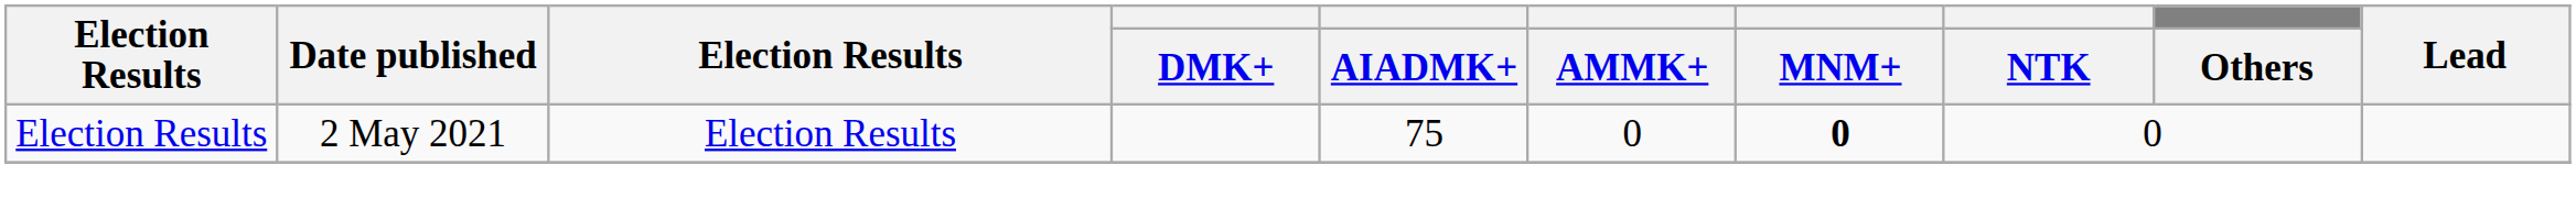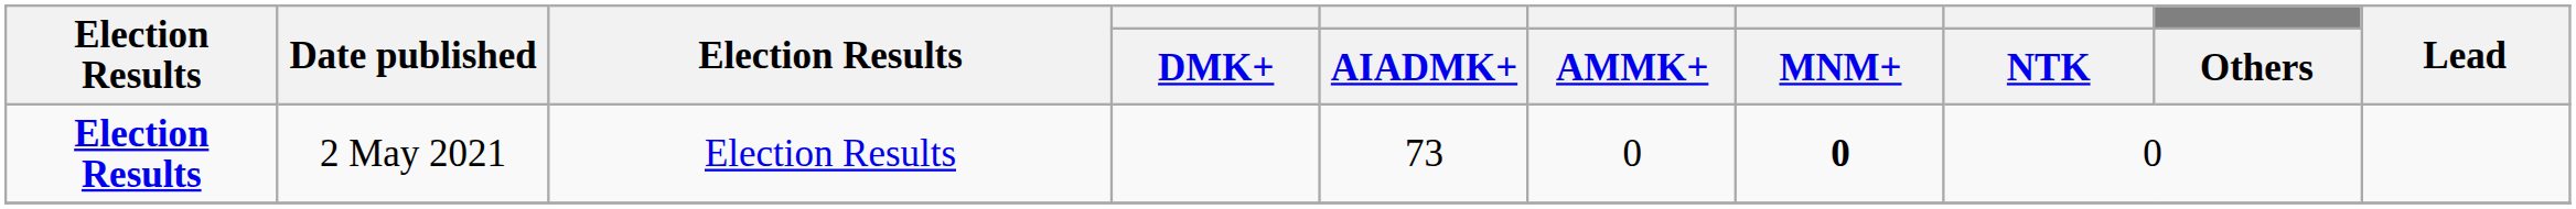row 3 | column 1: normal -> bold
row 3 | AIADMK+: 75 -> 73
